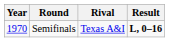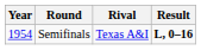Semifinals | Year: 1970 -> 1954
